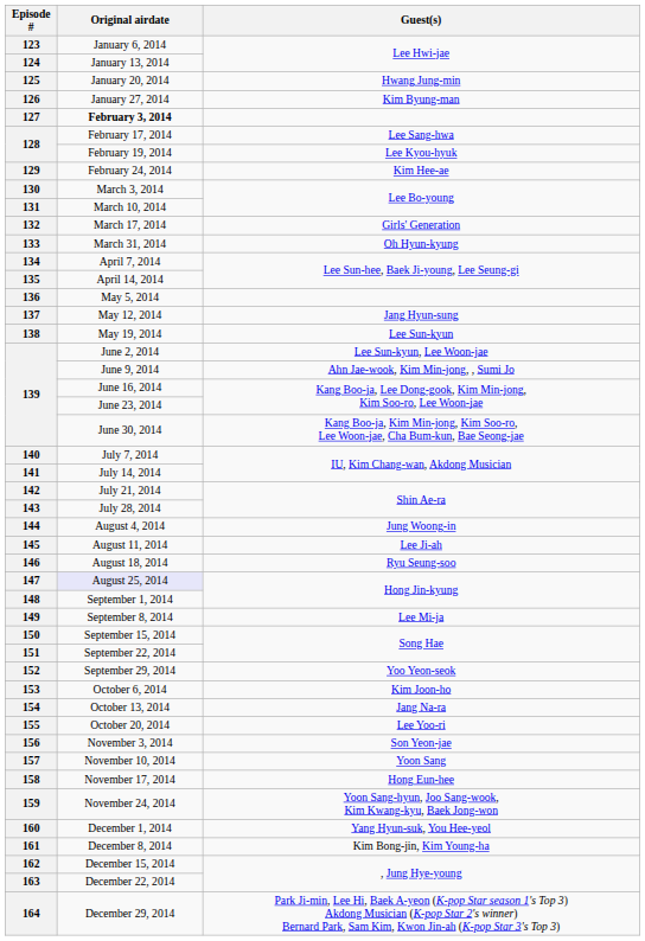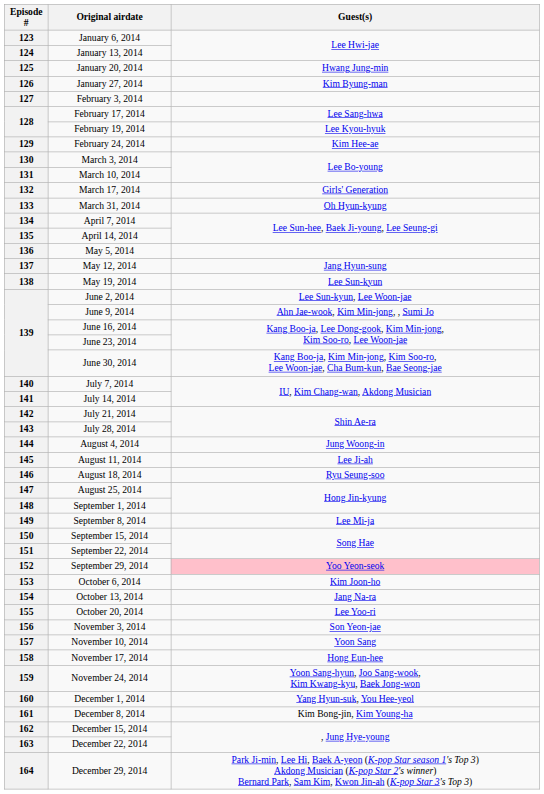February 3, 2014 | Original airdate: bold -> normal
August 25, 2014 | Original airdate: lavender background -> no background
September 29, 2014 | Guest(s): no background -> pink background
